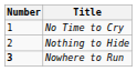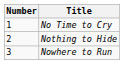Nowhere to Run | Number: bold -> normal
